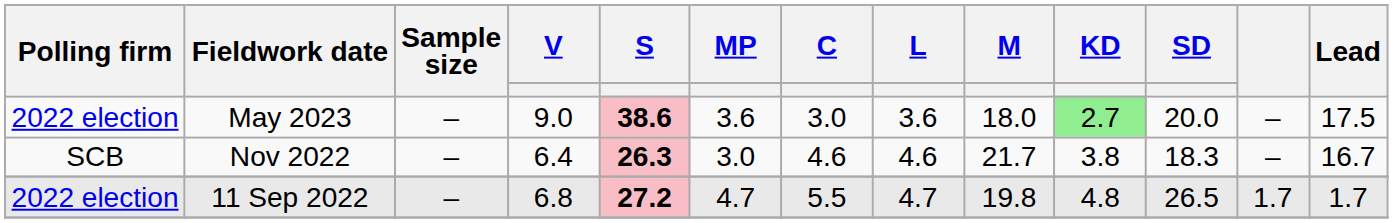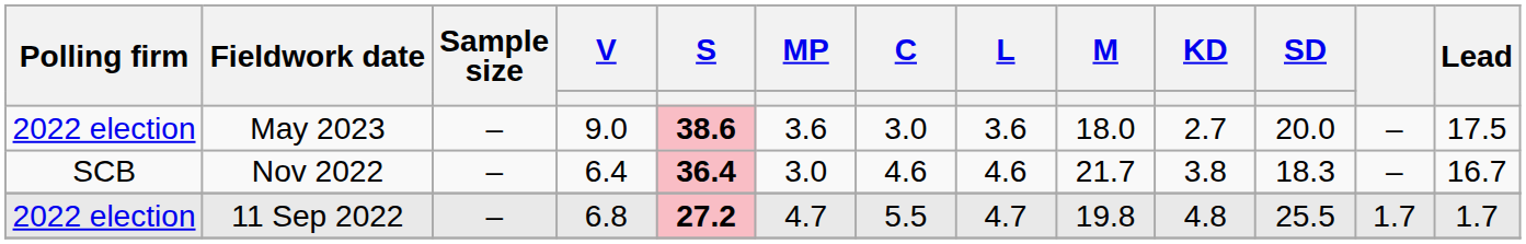May 2023 | KD: lightgreen background -> no background
Nov 2022 | S: 26.3 -> 36.4
11 Sep 2022 | SD: 26.5 -> 25.5
